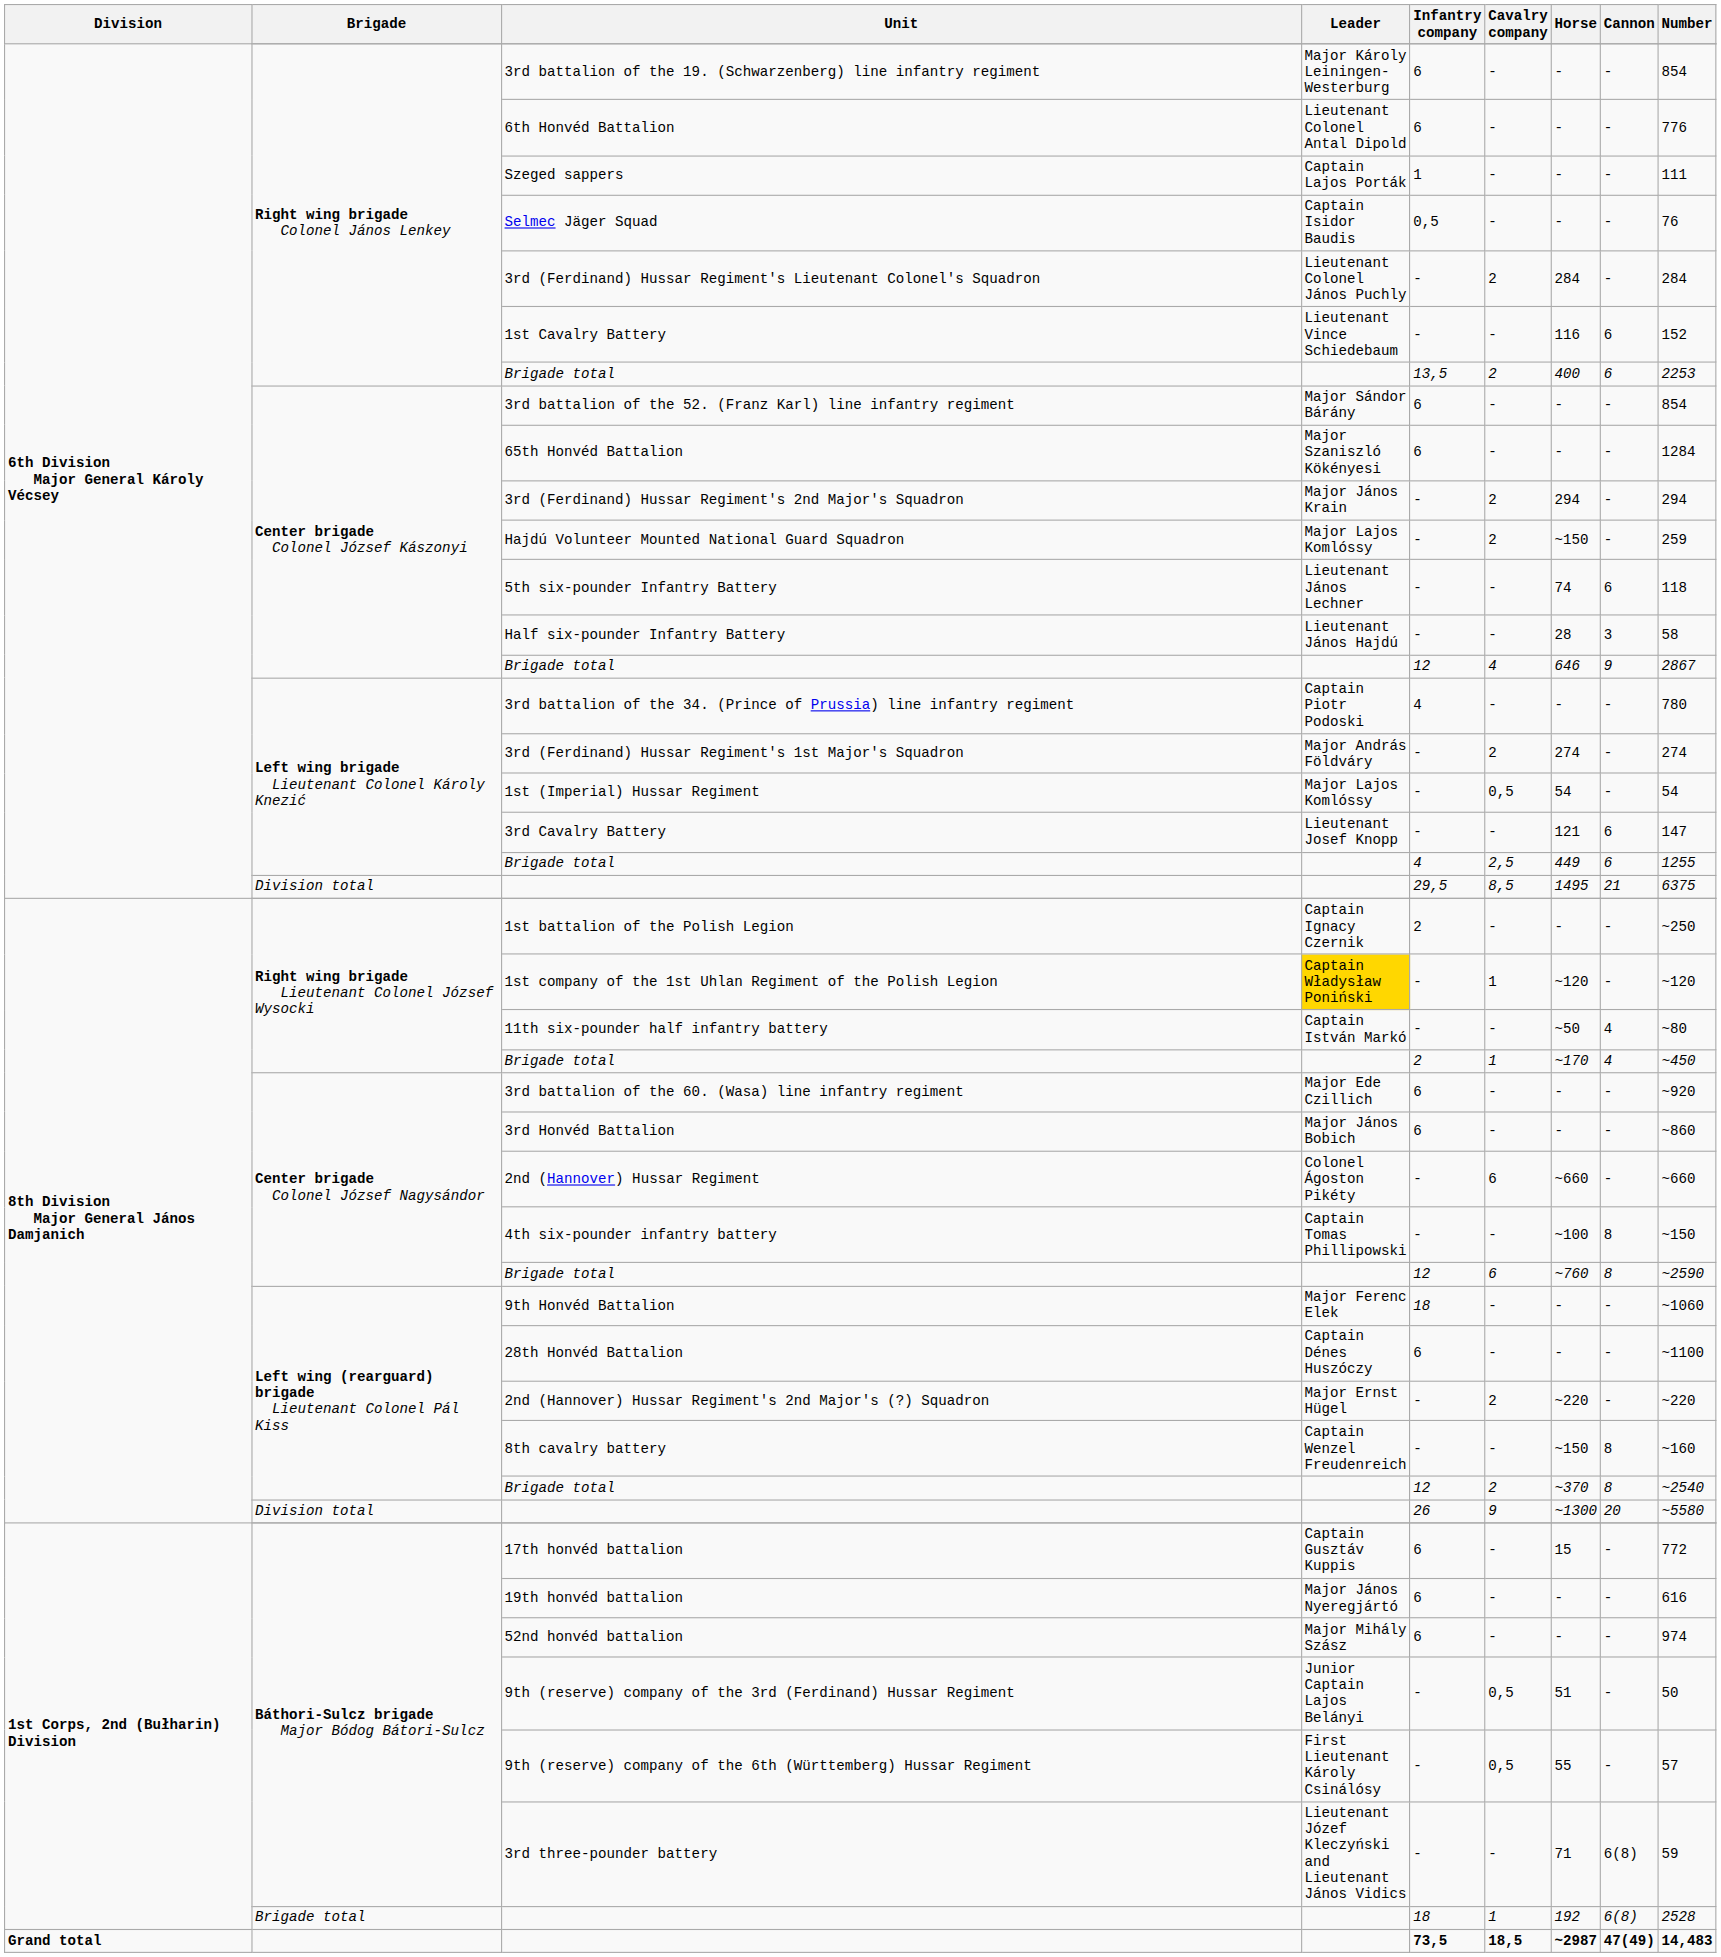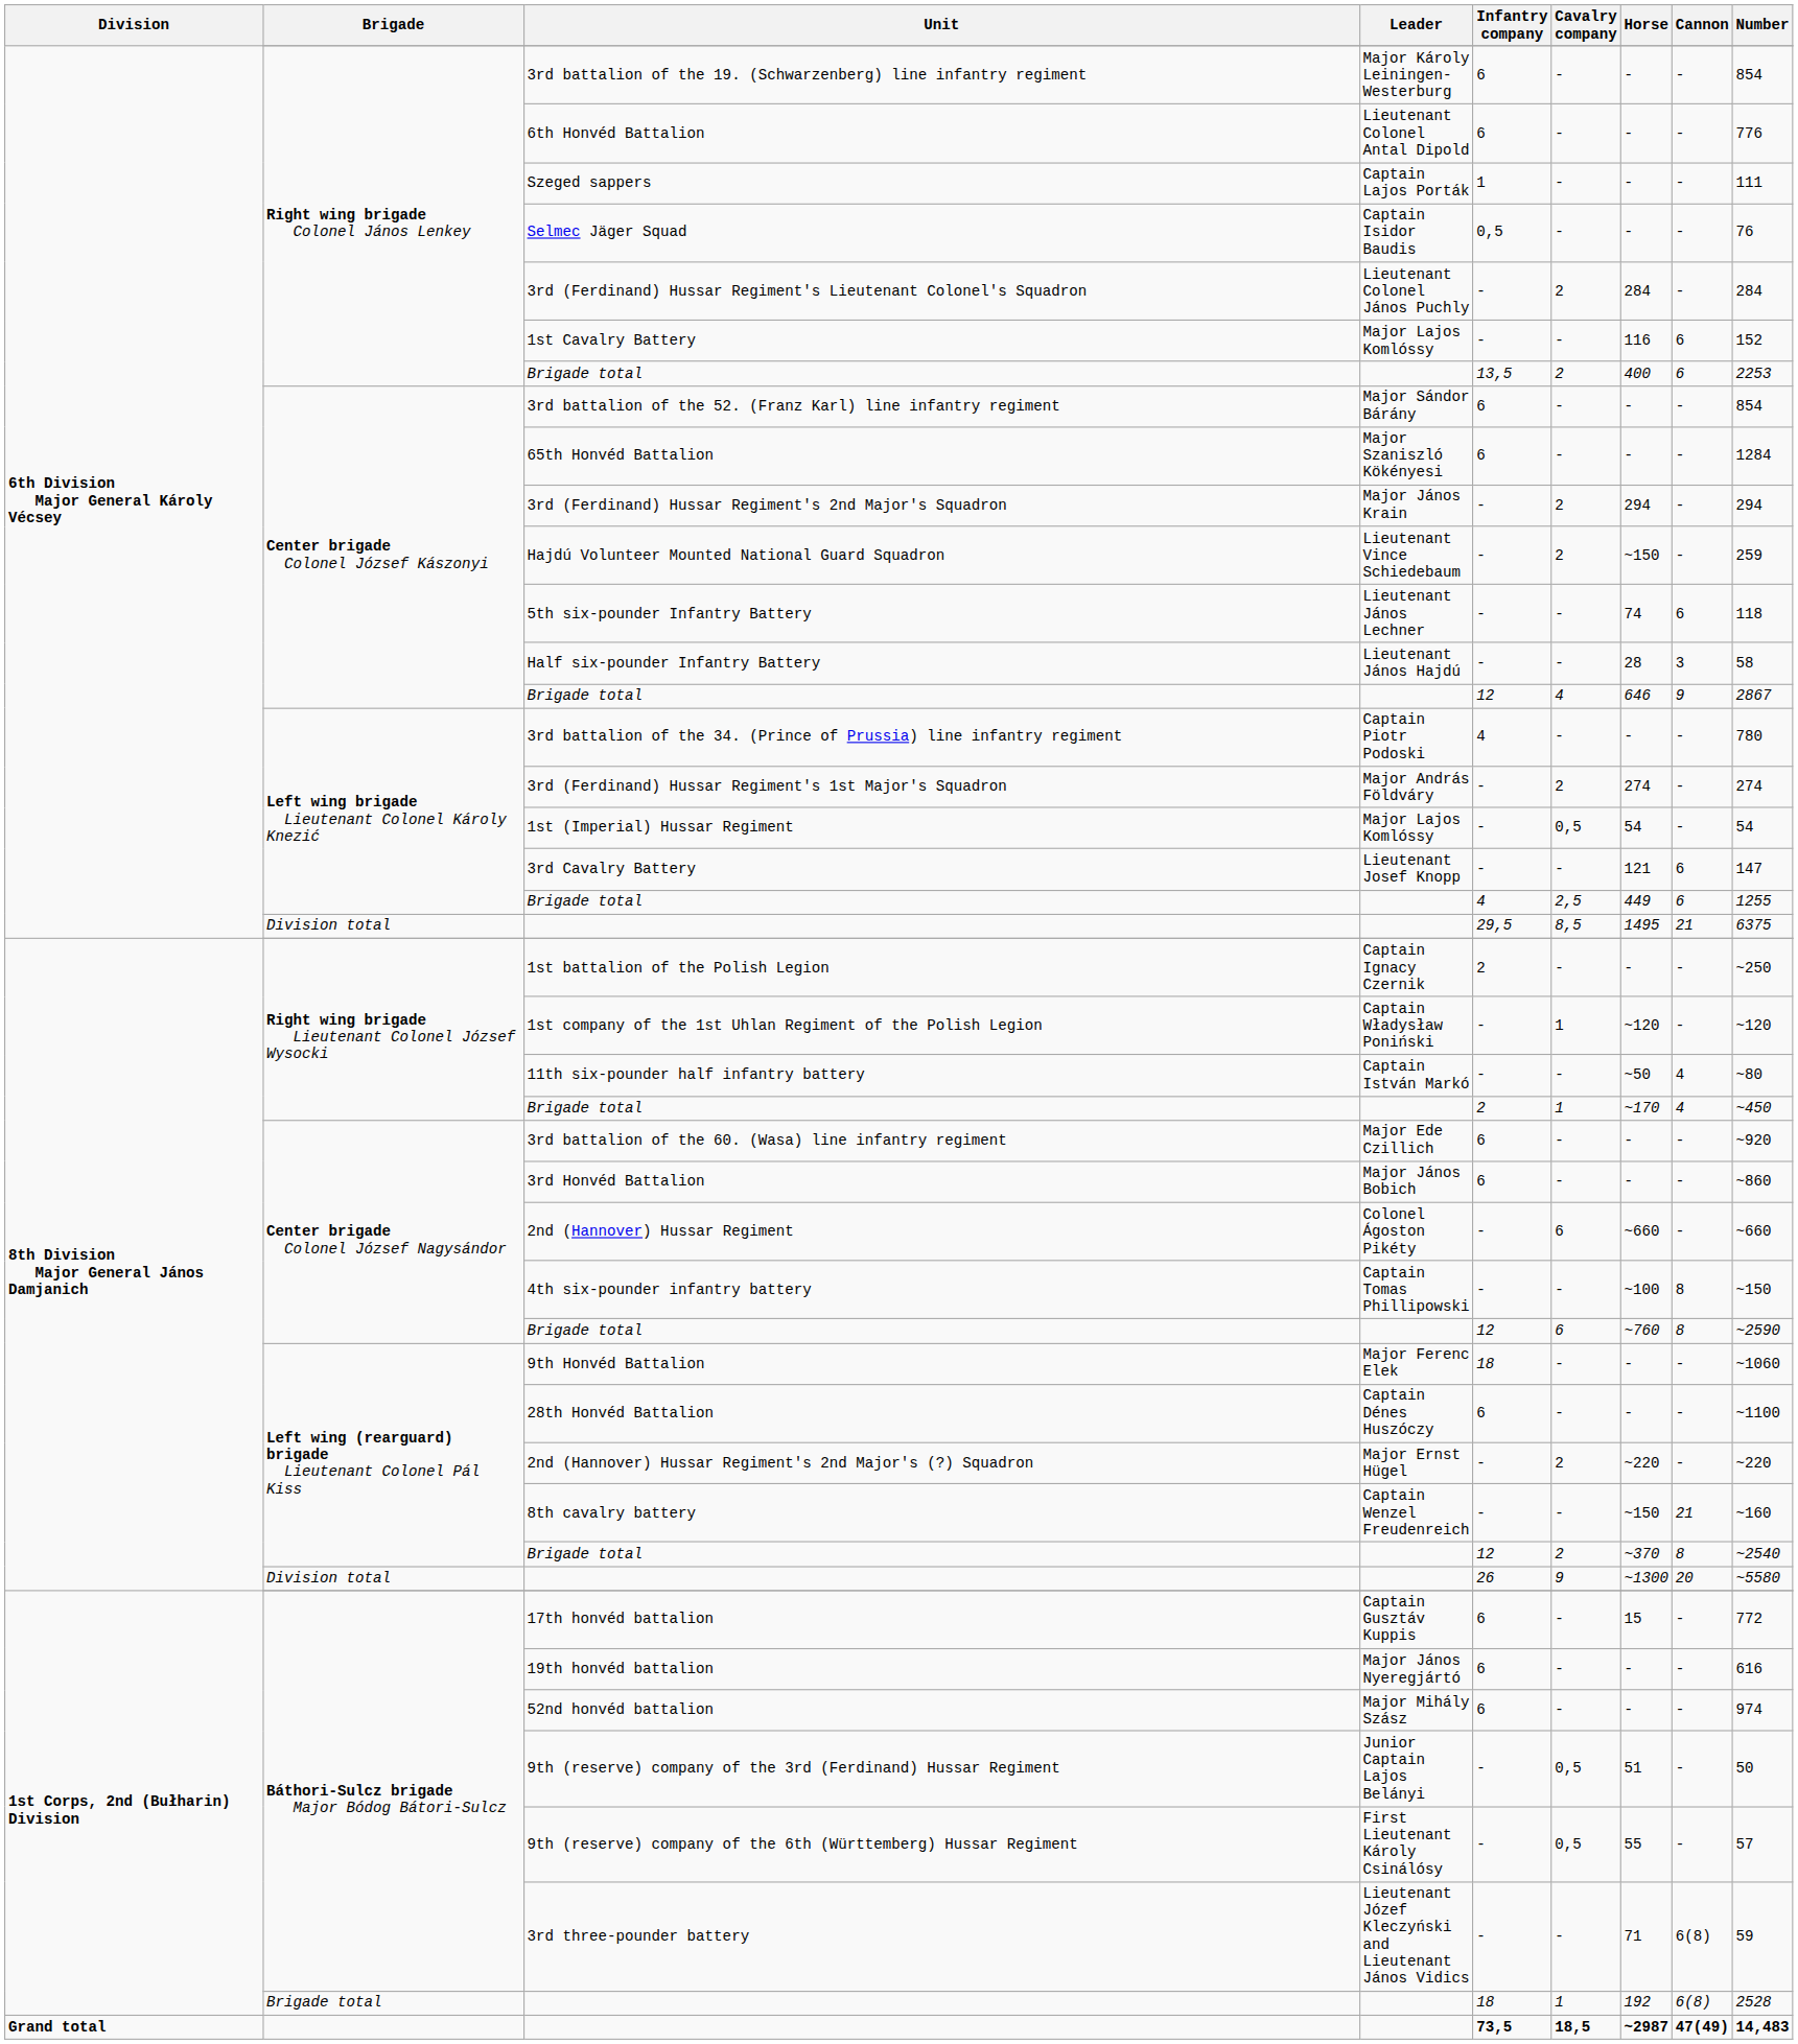1st Cavalry Battery | Leader: Lieutenant Vince Schiedebaum -> Major Lajos Komlóssy
Hajdú Volunteer Mounted National Guard Squadron | Leader: Major Lajos Komlóssy -> Lieutenant Vince Schiedebaum
1st company of the 1st Uhlan Regiment of the Polish Legion | Leader: gold background -> no background
8th cavalry battery | Cannon: 8 -> 21
